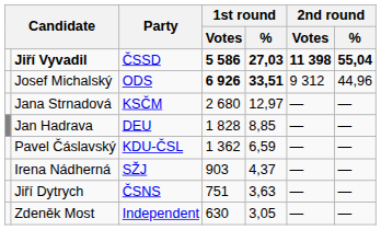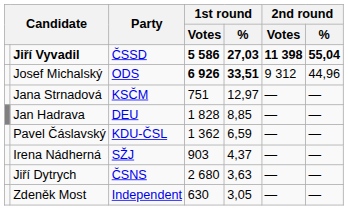Jana Strnadová | 1st round / Votes: 2 680 -> 751
Jiří Dytrych | 1st round / Votes: 751 -> 2 680
